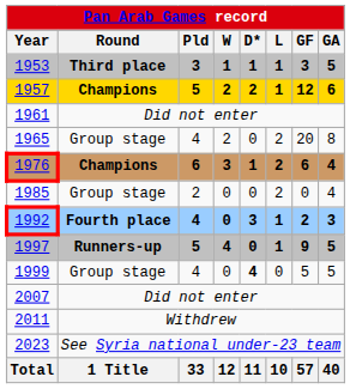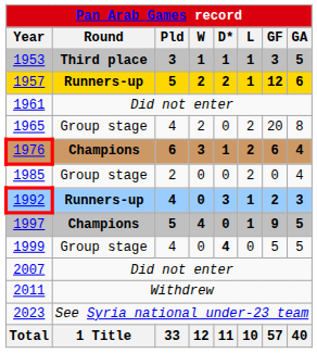1957 | Pan Arab Games record / Round: Champions -> Runners-up
1992 | Pan Arab Games record / Round: Fourth place -> Runners-up
1997 | Pan Arab Games record / Round: Runners-up -> Champions
